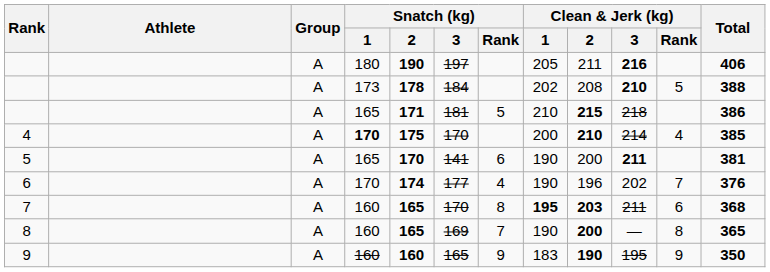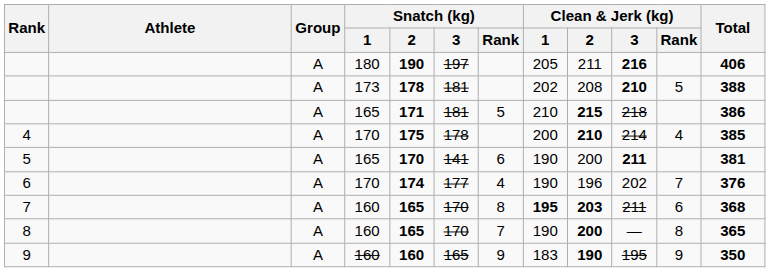row 4 | Snatch (kg) / 3: 184 -> 181
row 6 | Snatch (kg) / 1: bold -> normal
row 6 | Snatch (kg) / 3: 170 -> 178
row 10 | Snatch (kg) / 3: 169 -> 170
